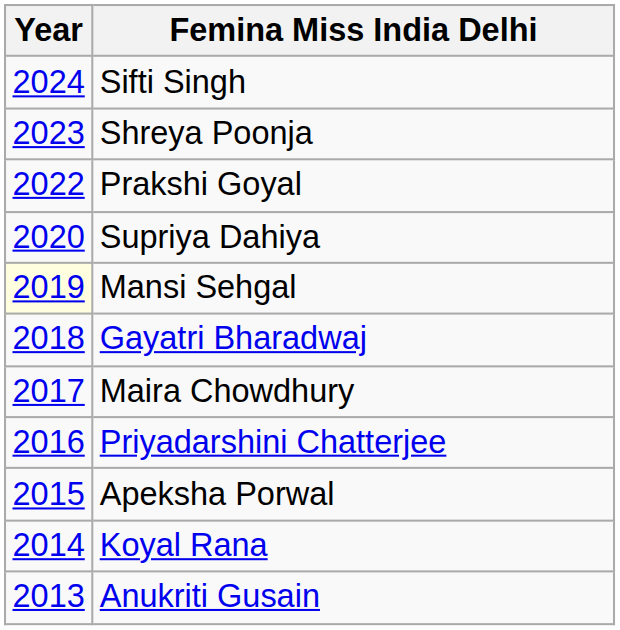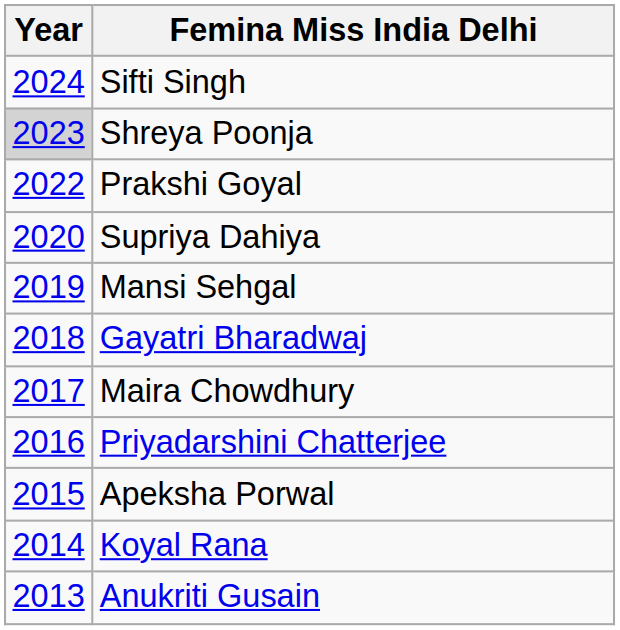Shreya Poonja | Year: no background -> lightgrey background
Mansi Sehgal | Year: lightyellow background -> no background
